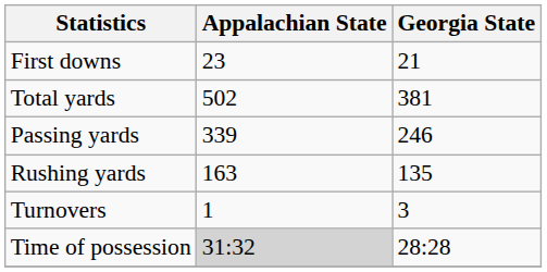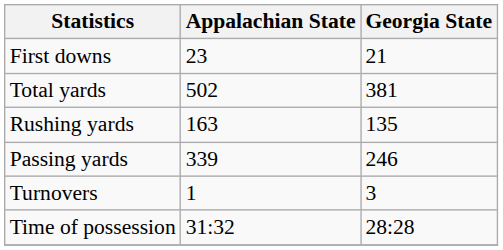rows swapped: Rushing yards <-> Passing yards
Time of possession | Appalachian State: lightgrey background -> no background
